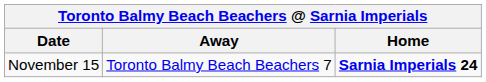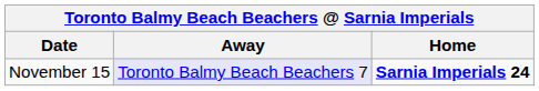November 15 | Away: no background -> lavender background
